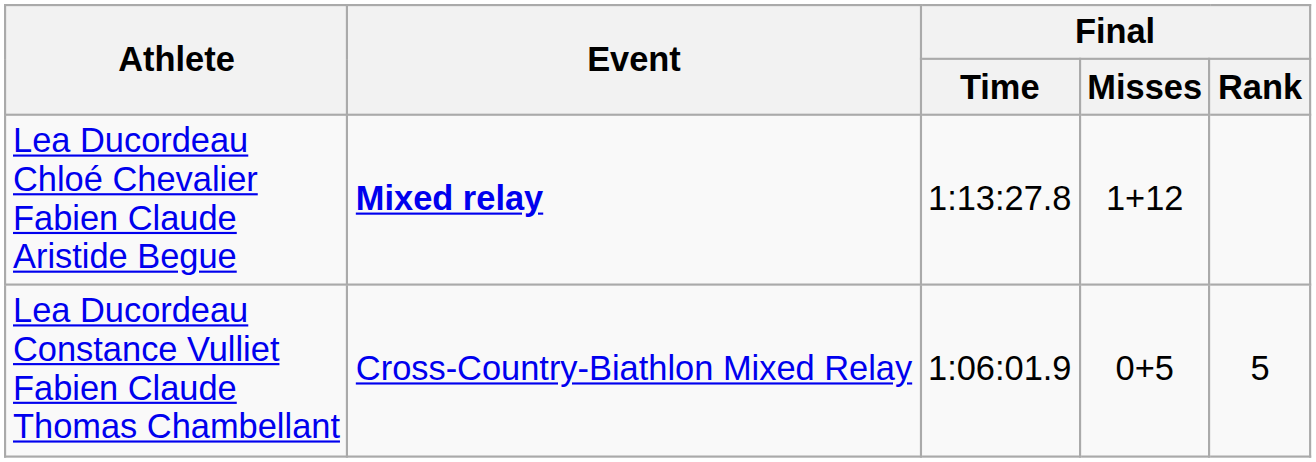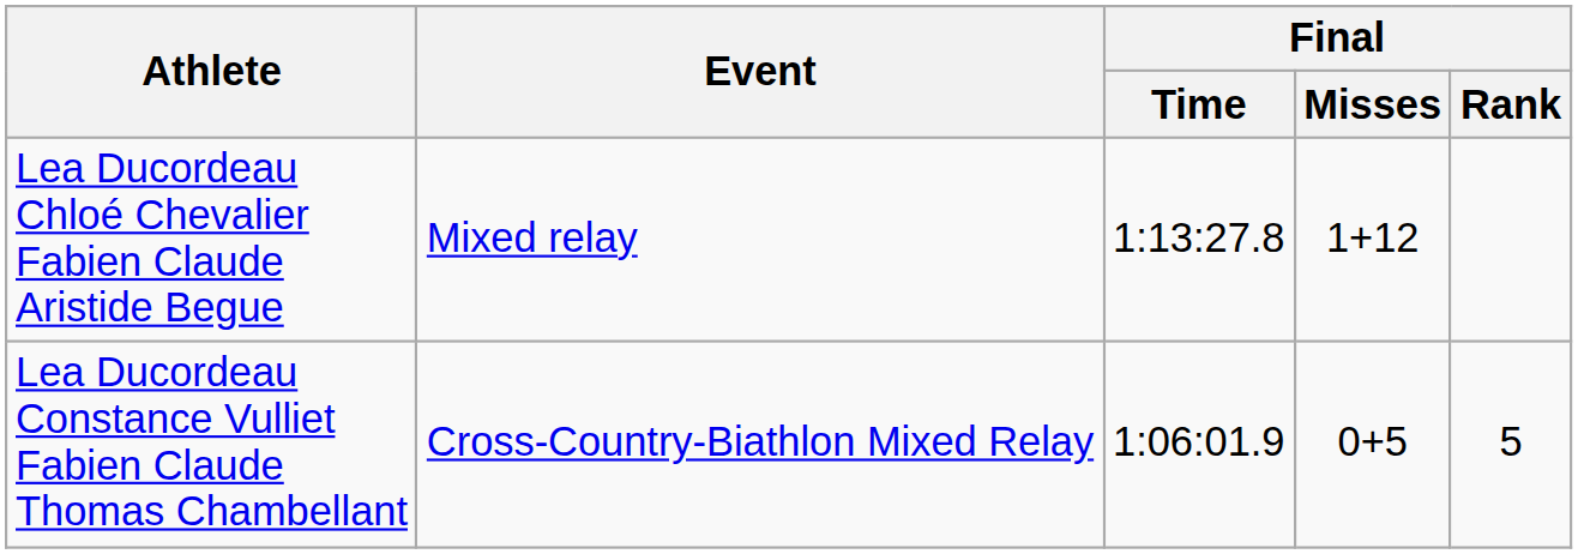Lea Ducordeau Chloé Chevalier Fabien Claude Aristide Begue | Event: bold -> normal
